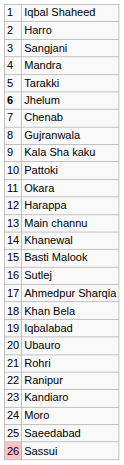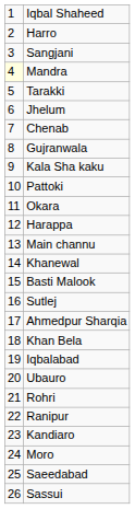Mandra | column 1: no background -> lightyellow background
Jhelum | column 1: bold -> normal
Sassui | column 1: pink background -> no background
